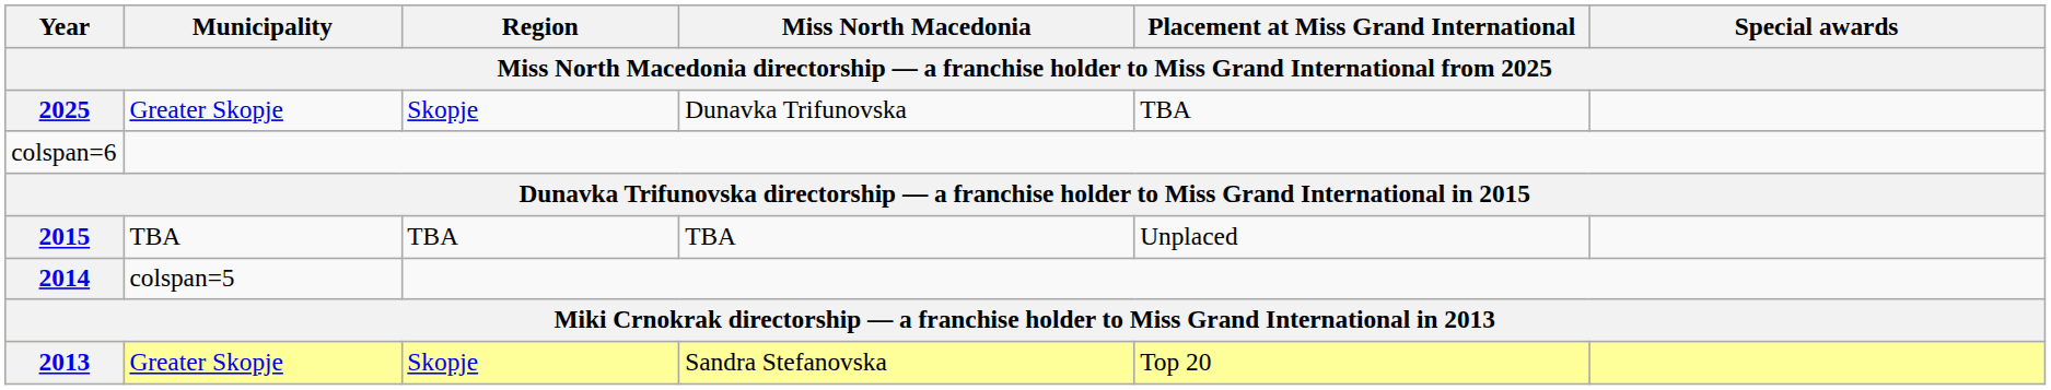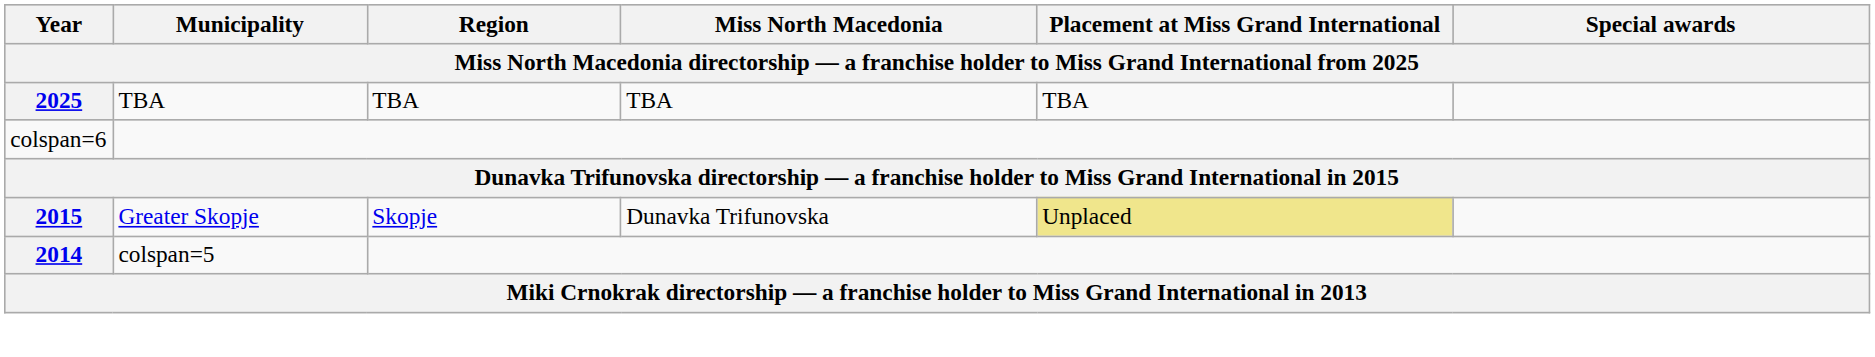2025 | Municipality: Greater Skopje -> TBA
2025 | Region: Skopje -> TBA
2025 | Miss North Macedonia: Dunavka Trifunovska -> TBA
2015 | Municipality: TBA -> Greater Skopje
2015 | Region: TBA -> Skopje
2015 | Miss North Macedonia: TBA -> Dunavka Trifunovska
2015 | Placement at Miss Grand International: no background -> khaki background
- row: 2013 | Greater Skopje | Skopje | Sandra Stefanovska | Top 20
